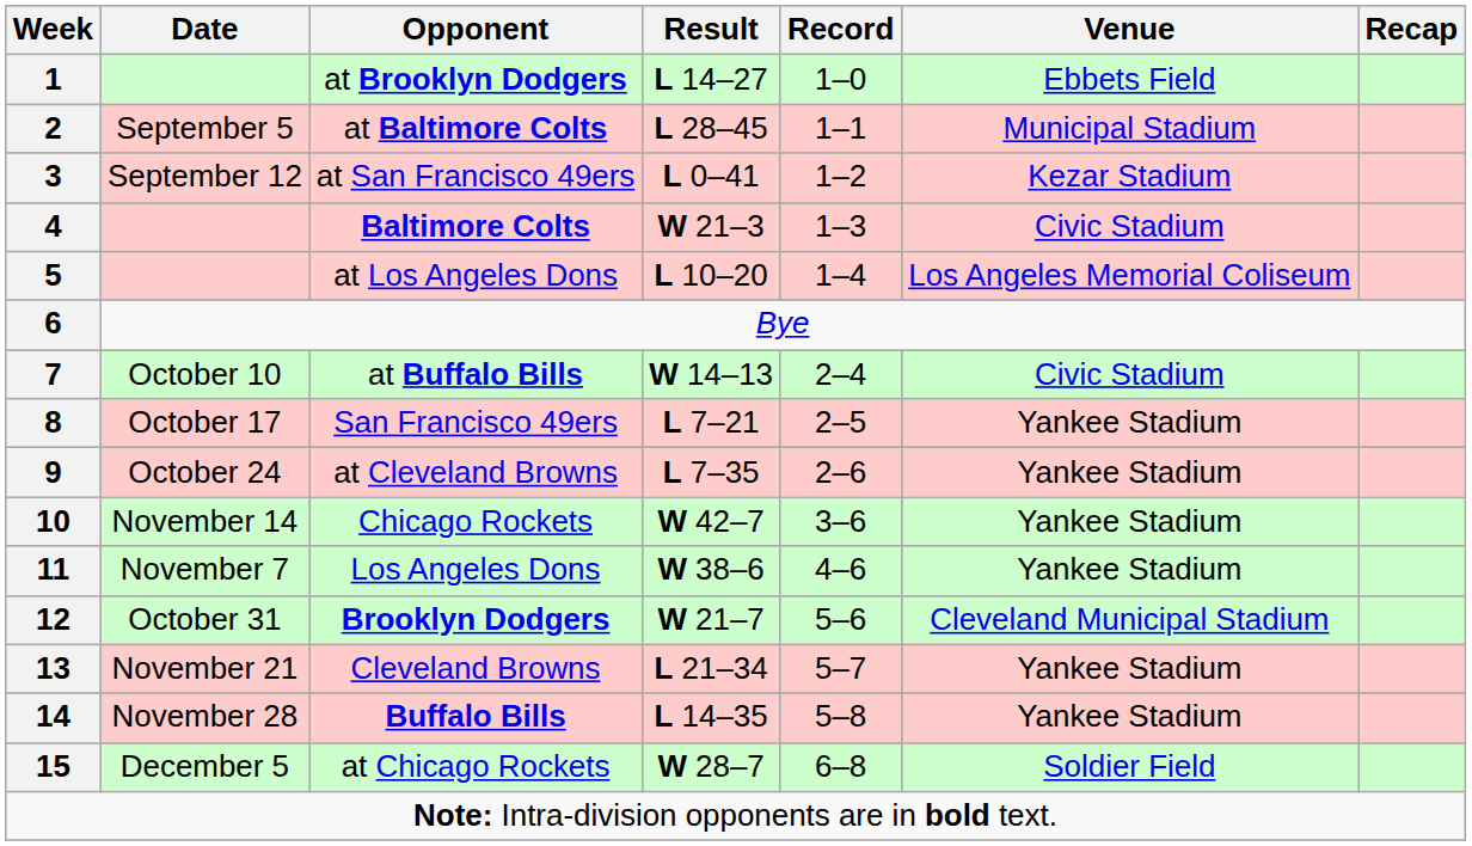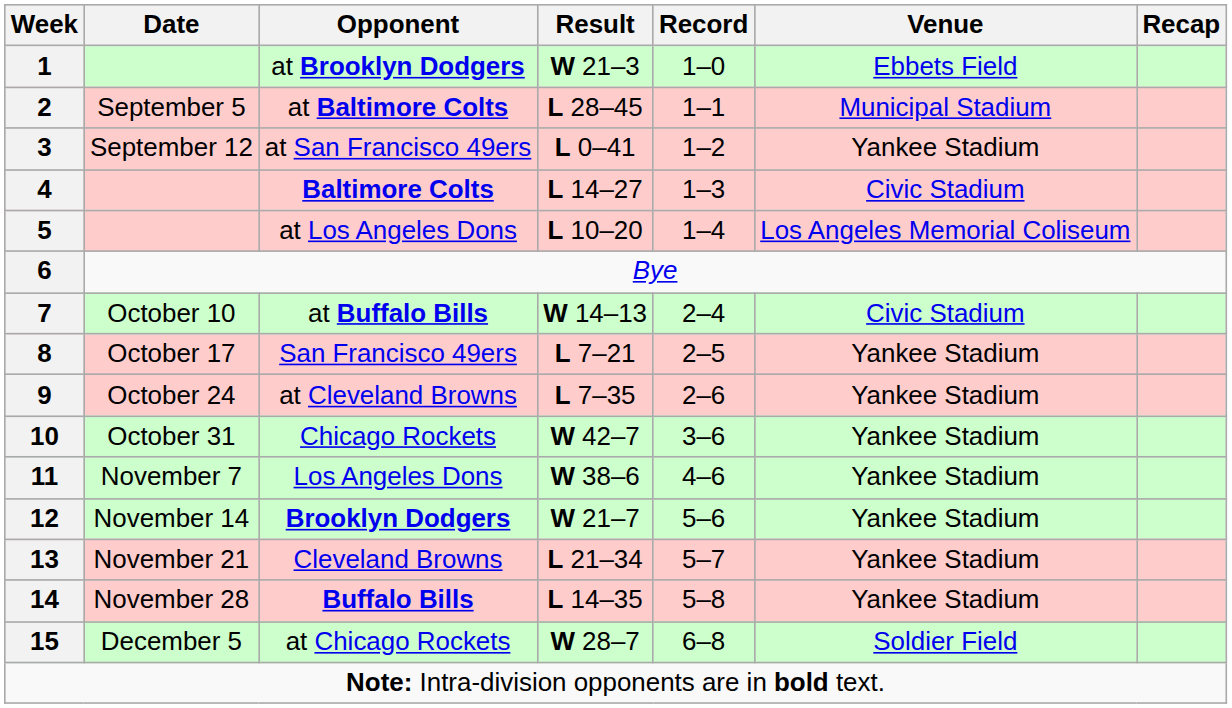1 | Result: L 14–27 -> W 21–3
3 | Venue: Kezar Stadium -> Yankee Stadium
4 | Result: W 21–3 -> L 14–27
10 | Date: November 14 -> October 31
12 | Date: October 31 -> November 14
12 | Venue: Cleveland Municipal Stadium -> Yankee Stadium
